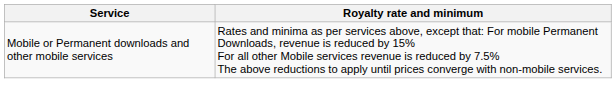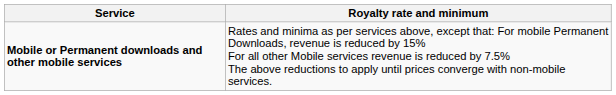row 2 | Service: normal -> bold
